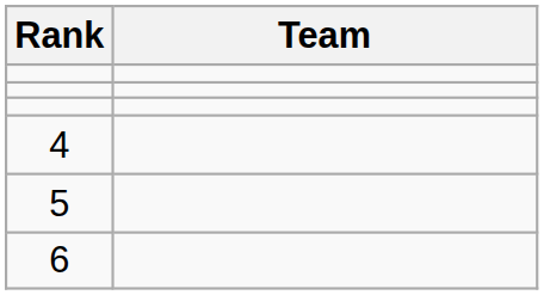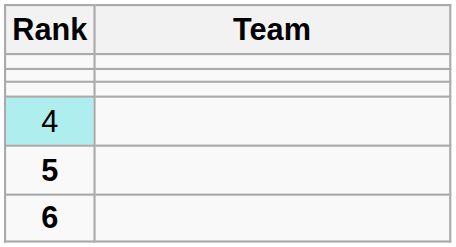row 5 | Rank: no background -> paleturquoise background
row 6 | Rank: normal -> bold
row 7 | Rank: normal -> bold
